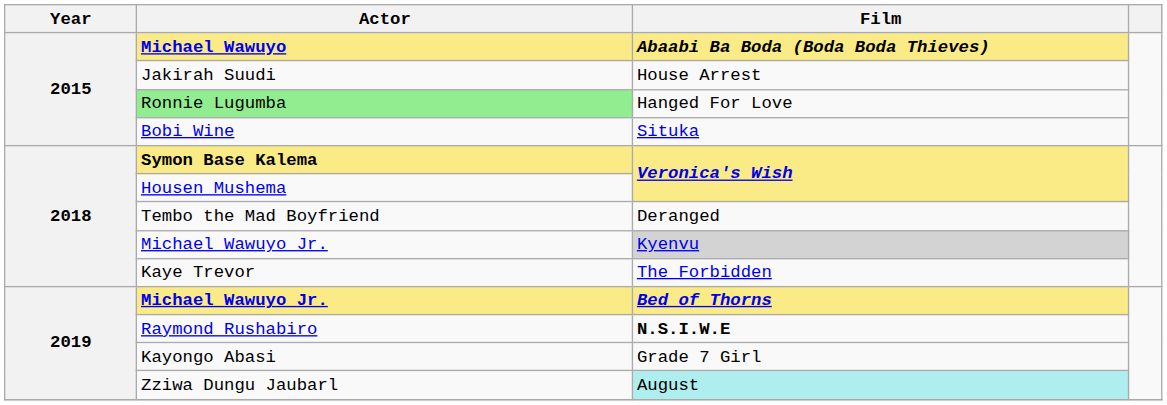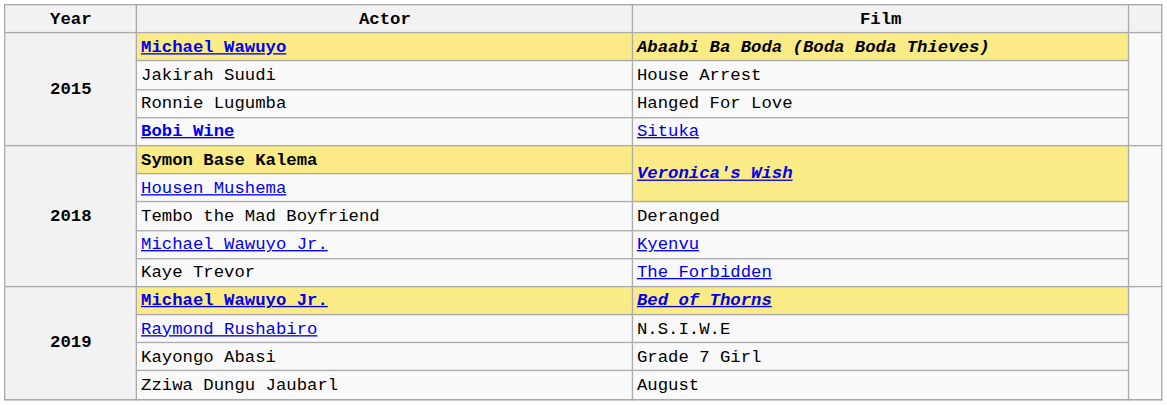Ronnie Lugumba | Actor: lightgreen background -> no background
Bobi Wine | Actor: normal -> bold
Michael Wawuyo Jr. / Kyenvu | Film: lightgrey background -> no background
Raymond Rushabiro | Film: bold -> normal
Zziwa Dungu Jaubarl | Film: paleturquoise background -> no background
